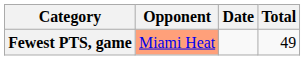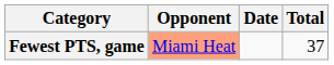Fewest PTS, game | Total: 49 -> 37
